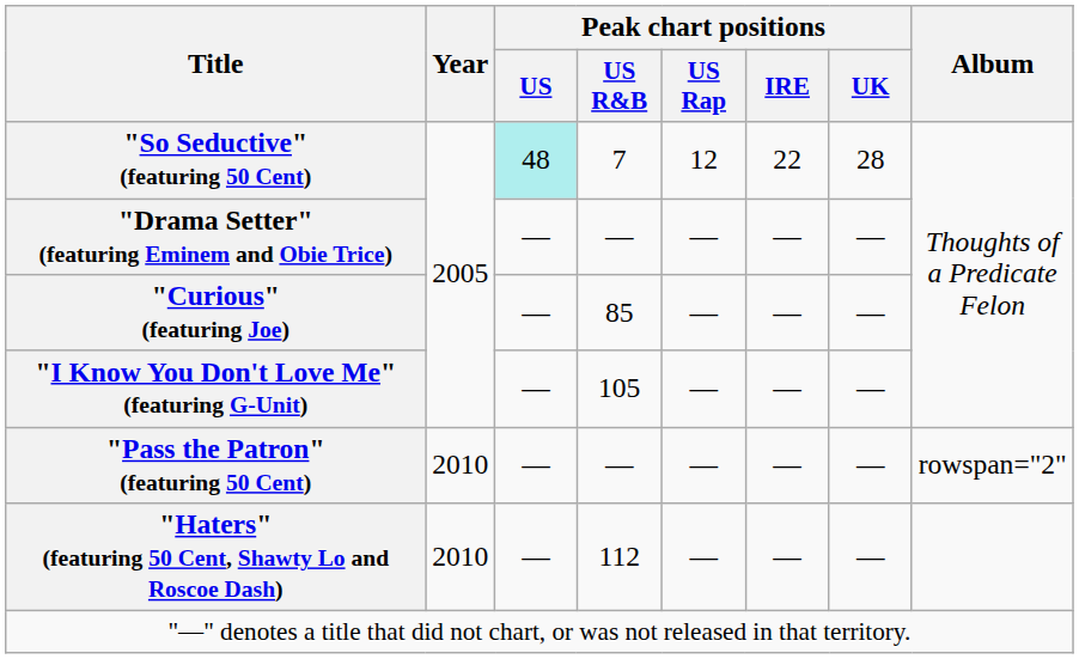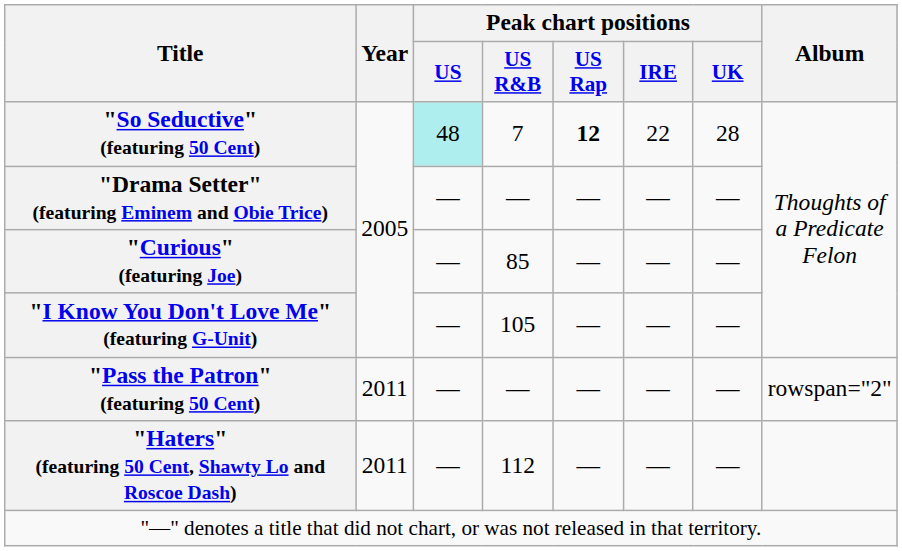"So Seductive" (featuring 50 Cent) | Peak chart positions / US Rap: normal -> bold
"Pass the Patron" (featuring 50 Cent) | Year: 2010 -> 2011
"Haters" (featuring 50 Cent, Shawty Lo and Roscoe Dash) | Year: 2010 -> 2011
